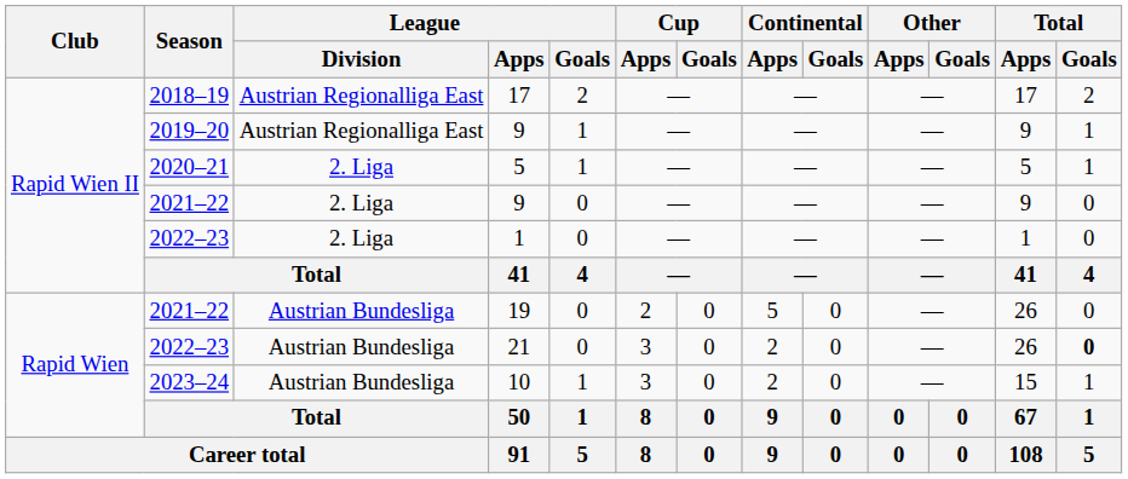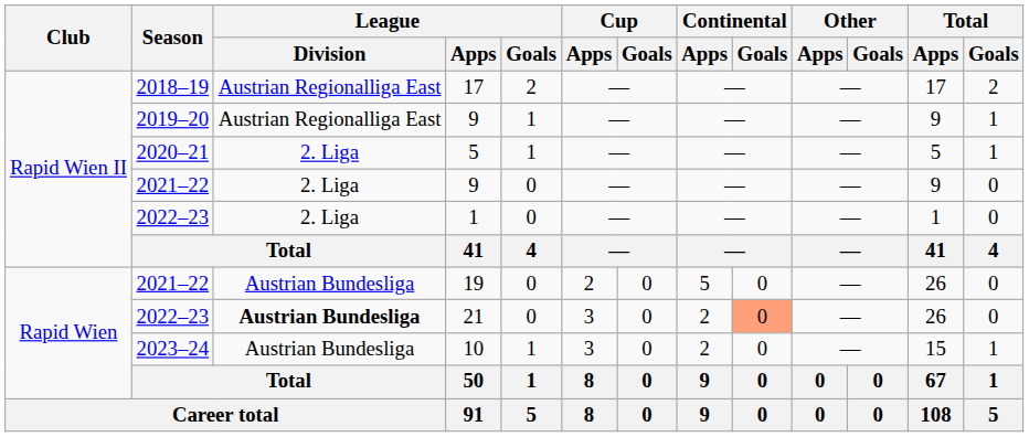21 | League / Division: normal -> bold
21 | Continental / Goals: no background -> lightsalmon background
21 | Total / Goals: bold -> normal
